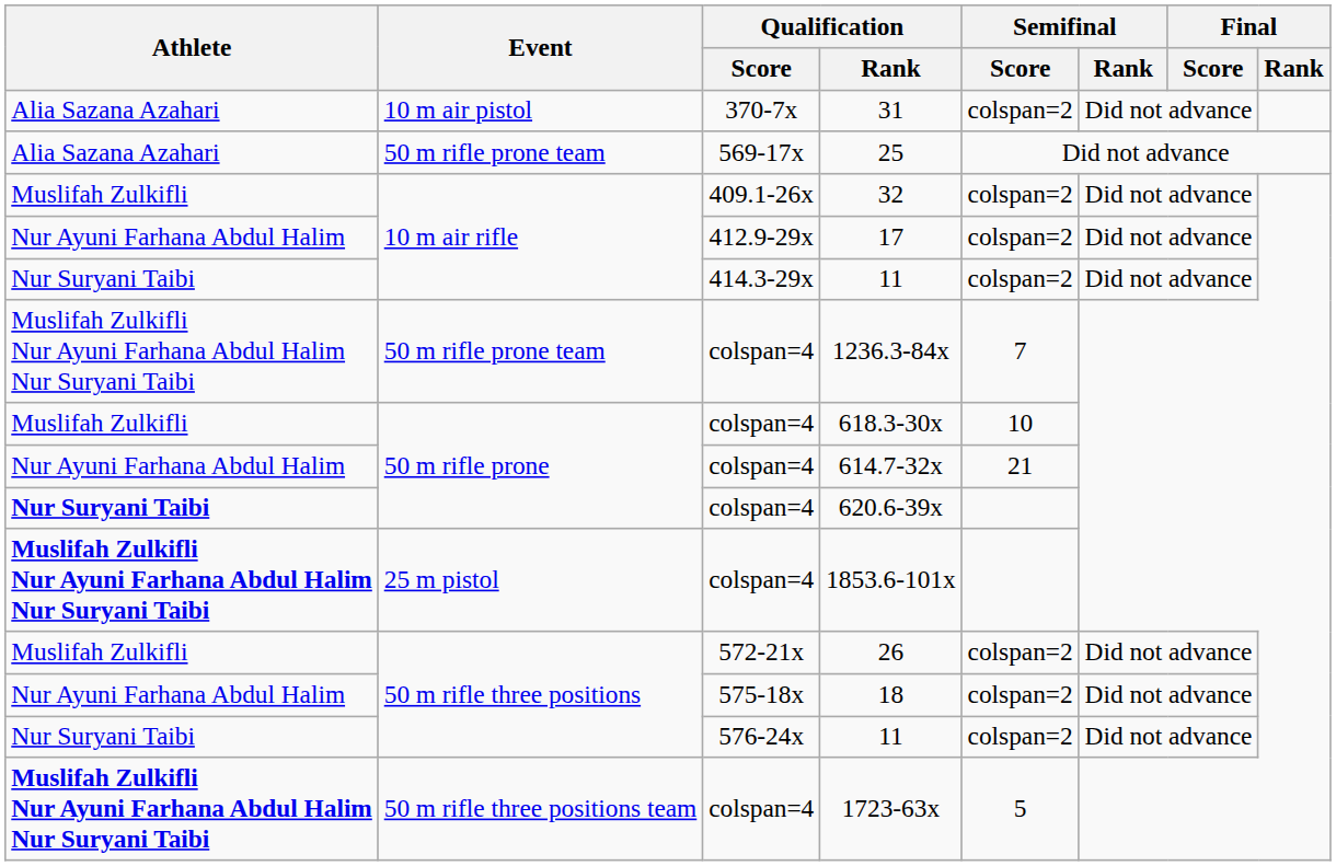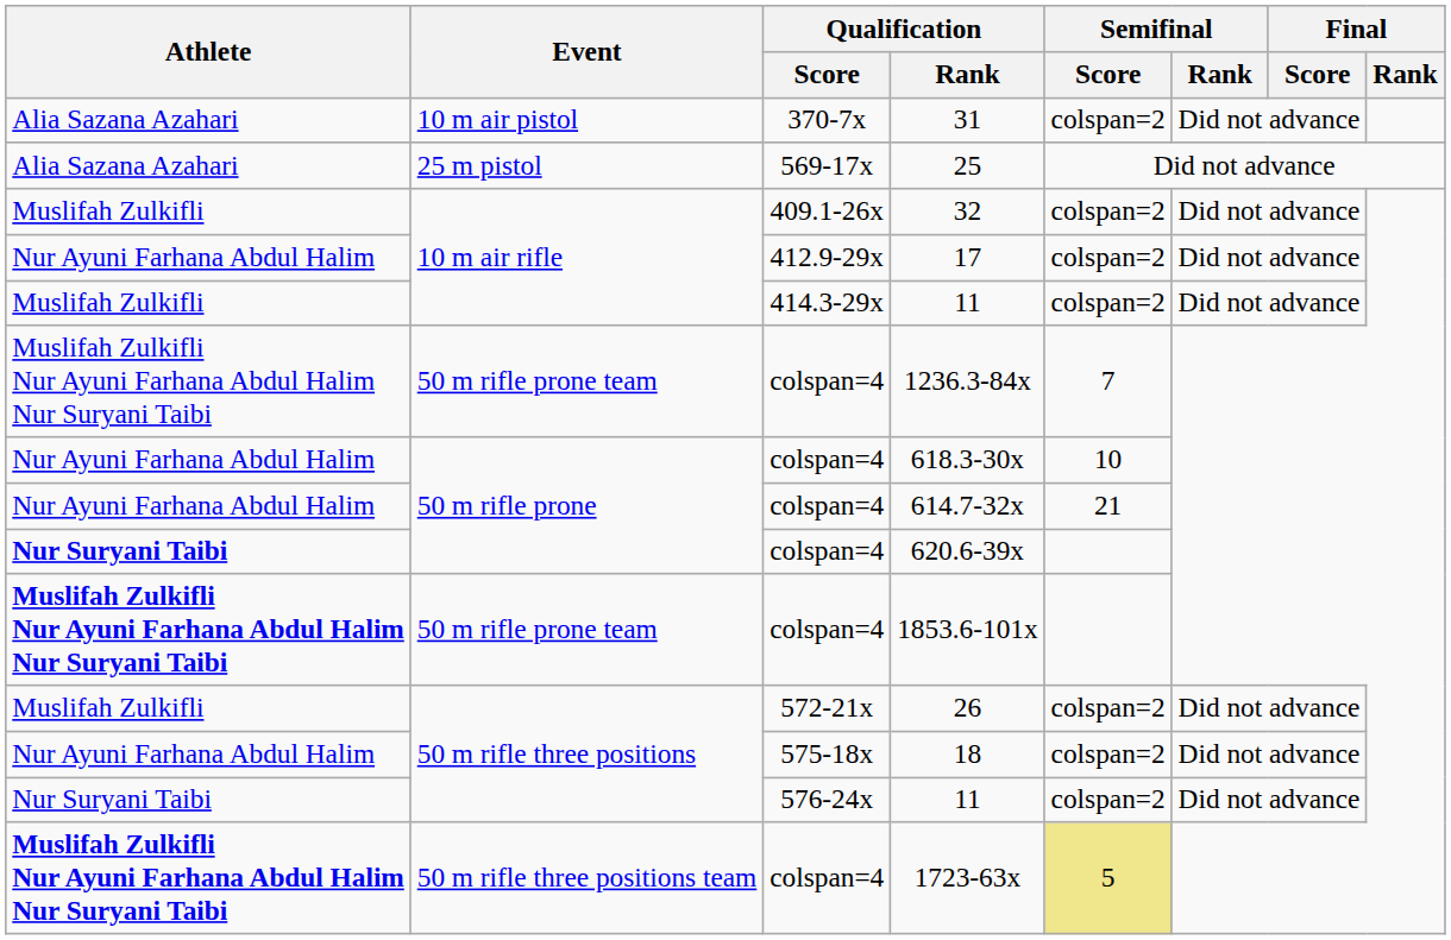25 | Event: 50 m rifle prone team -> 25 m pistol
414.3-29x / 11 | Athlete: Nur Suryani Taibi -> Muslifah Zulkifli
618.3-30x | Athlete: Muslifah Zulkifli -> Nur Ayuni Farhana Abdul Halim
1853.6-101x | Event: 25 m pistol -> 50 m rifle prone team
1723-63x | Semifinal / Score: no background -> khaki background
